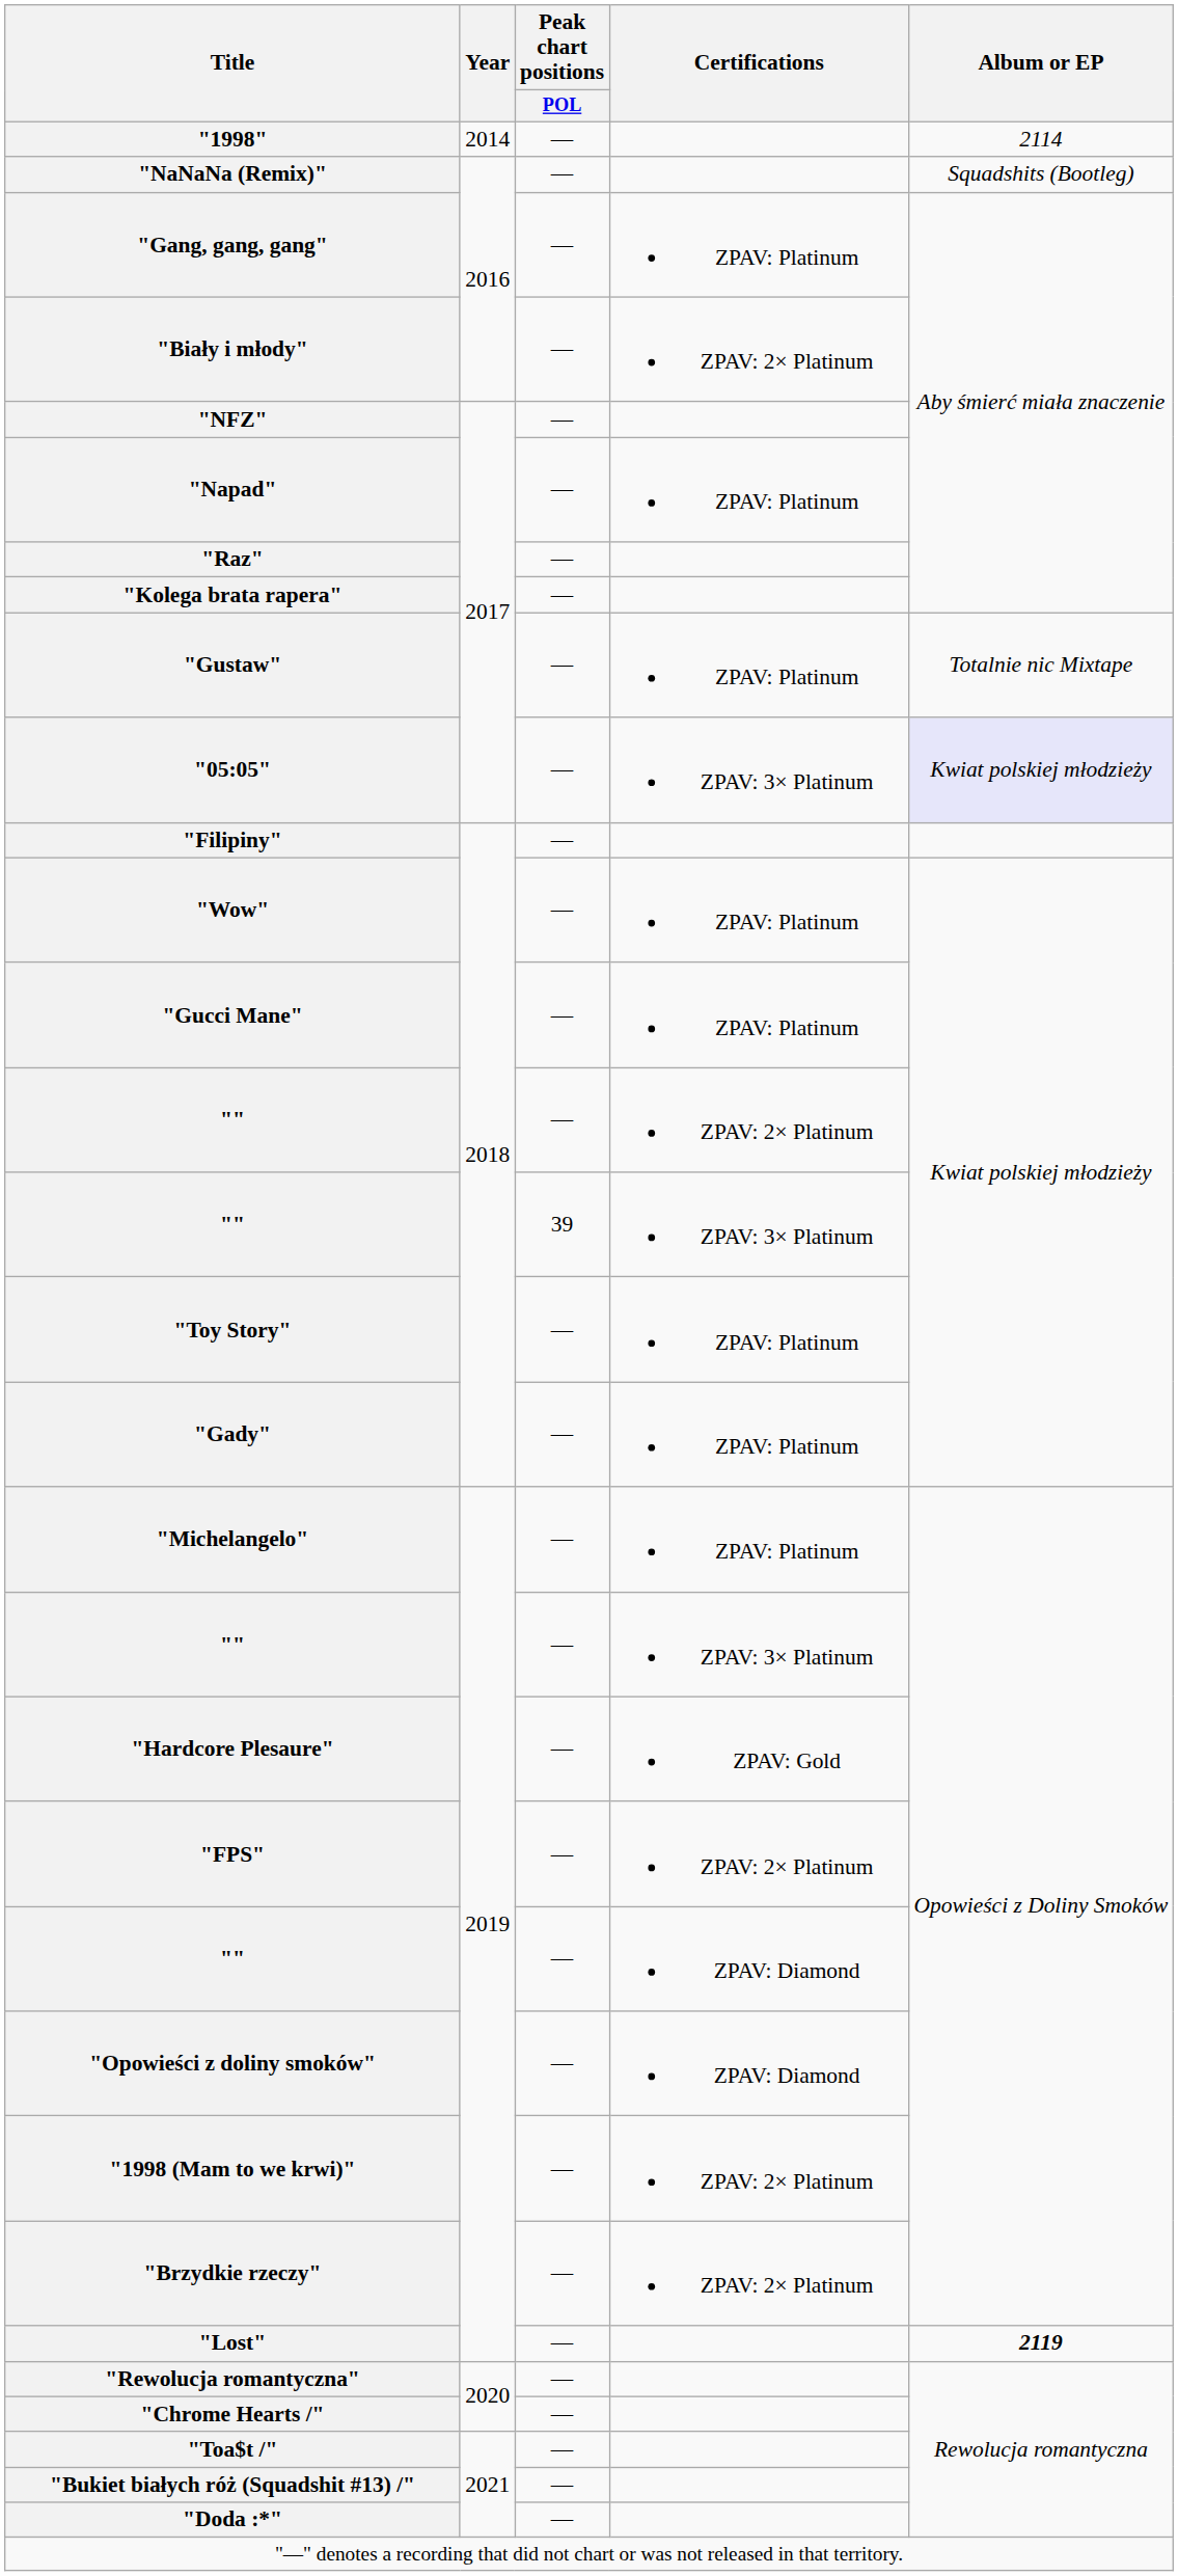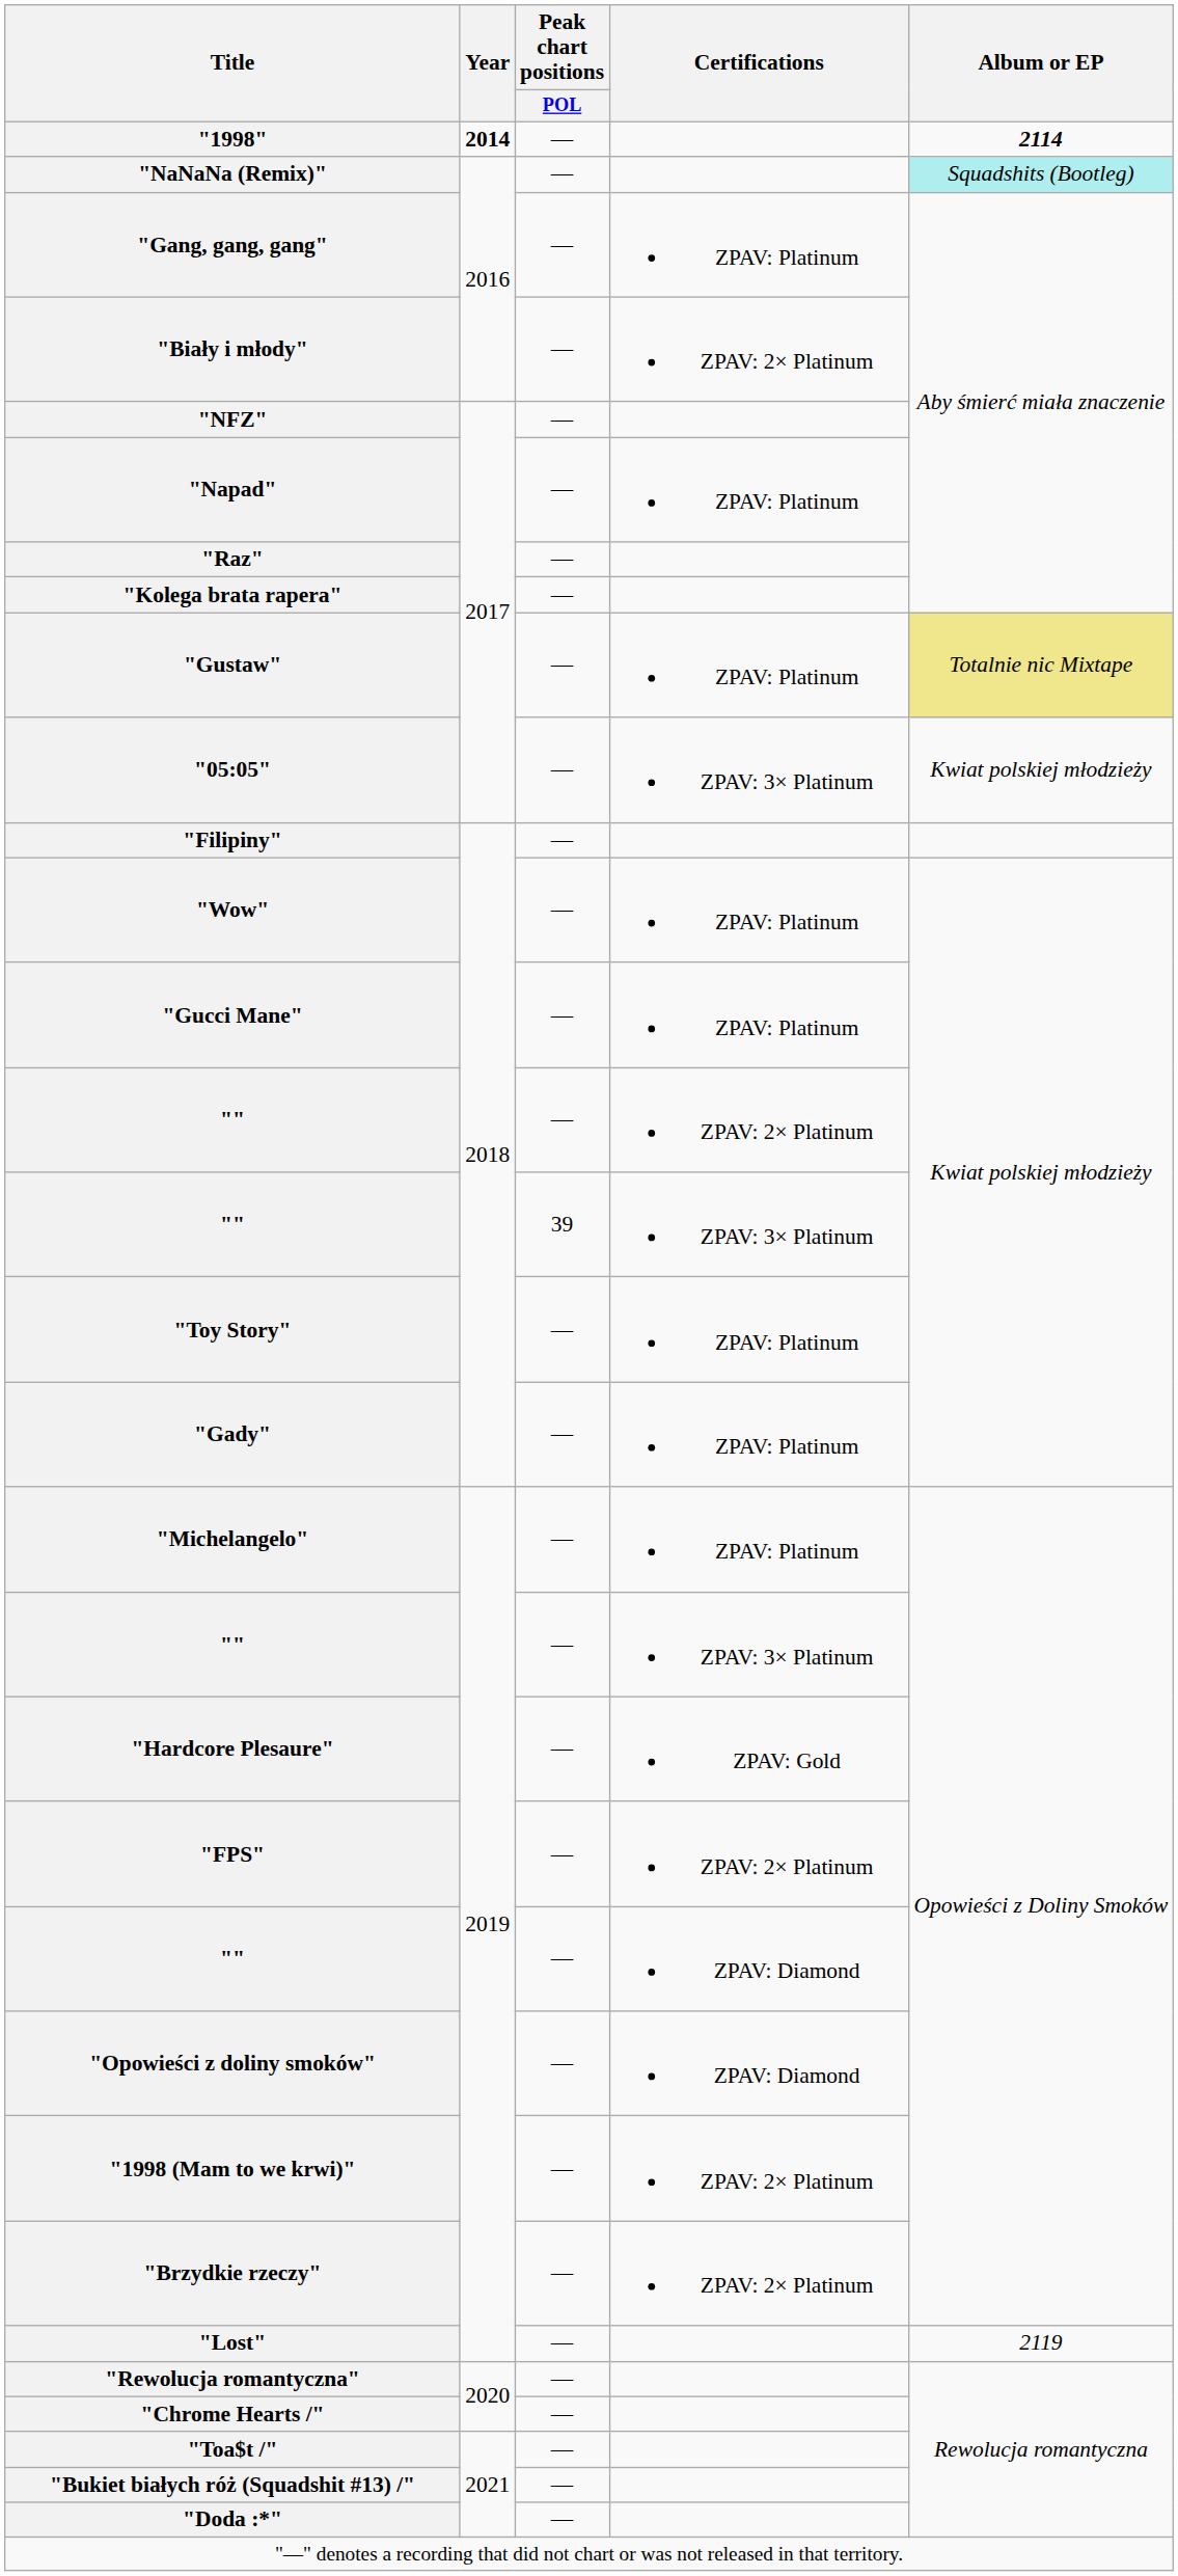"1998" | Year: normal -> bold
"1998" | Album or EP: normal -> bold
"NaNaNa (Remix)" | Album or EP: no background -> paleturquoise background
"Gustaw" | Album or EP: no background -> khaki background
"05:05" | Album or EP: lavender background -> no background
"Lost" | Album or EP: bold -> normal
